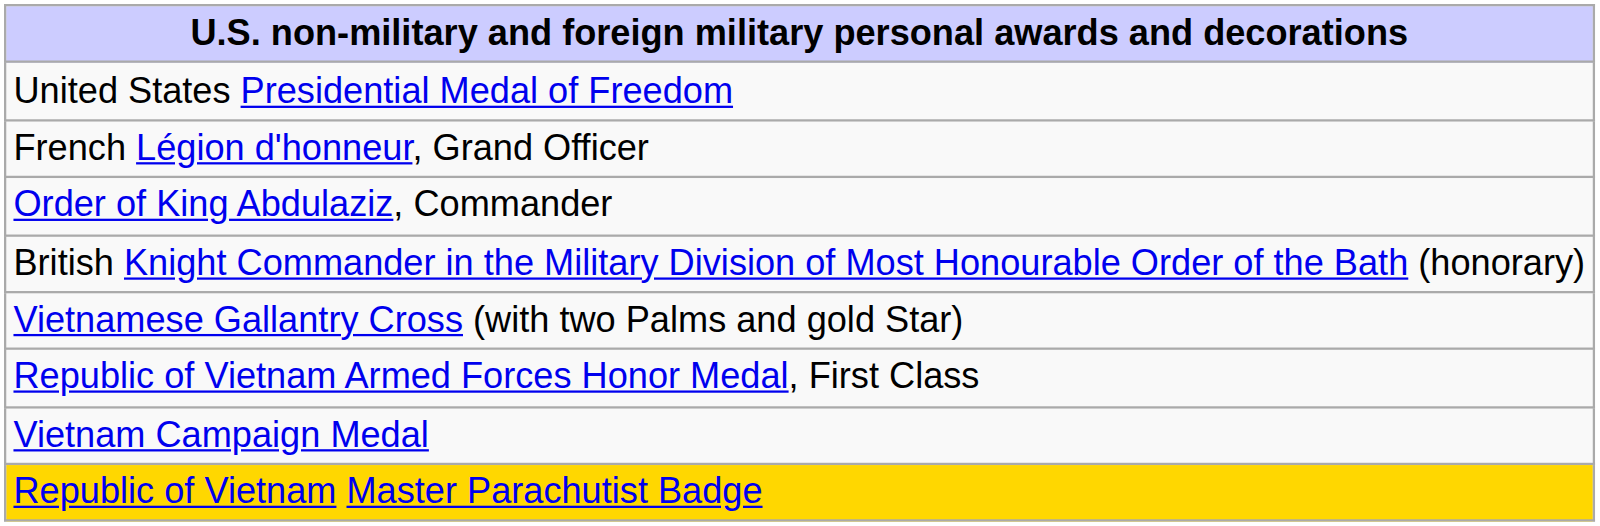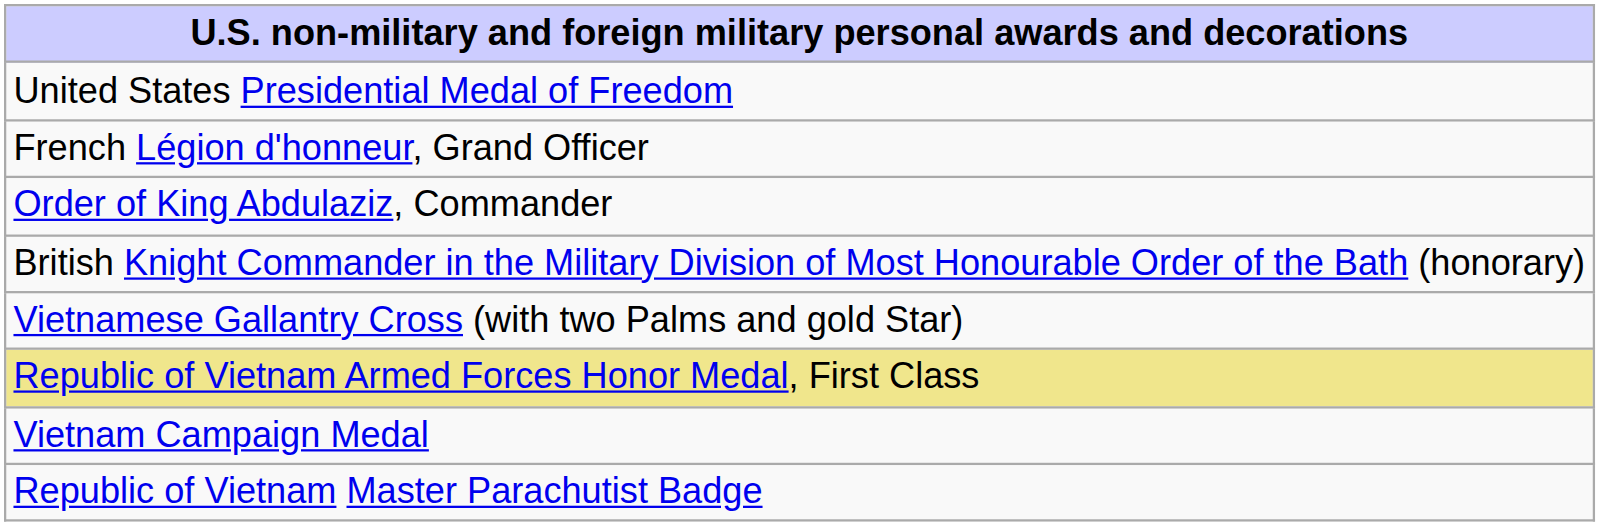Republic of Vietnam Armed Forces Honor Medal, First Class | column 1: no background -> khaki background
Republic of Vietnam Master Parachutist Badge | column 1: gold background -> no background
